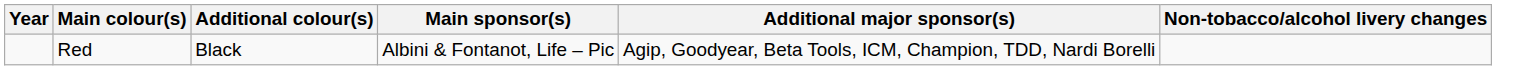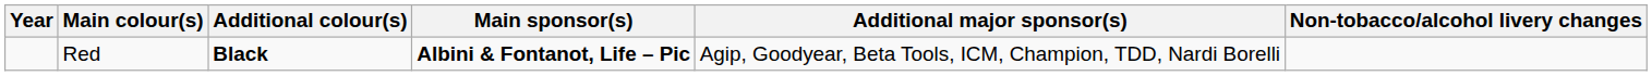Red | Additional colour(s): normal -> bold
Red | Main sponsor(s): normal -> bold
